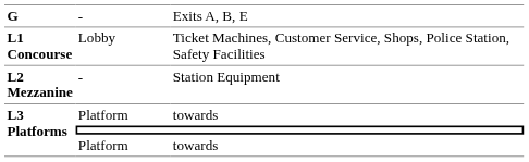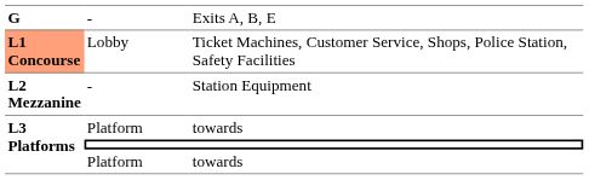Lobby | column 1: no background -> lightsalmon background
